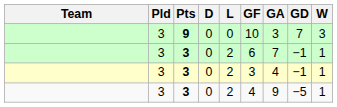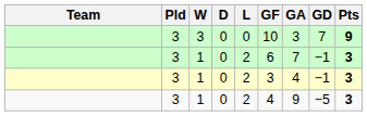columns swapped: W <-> Pts
